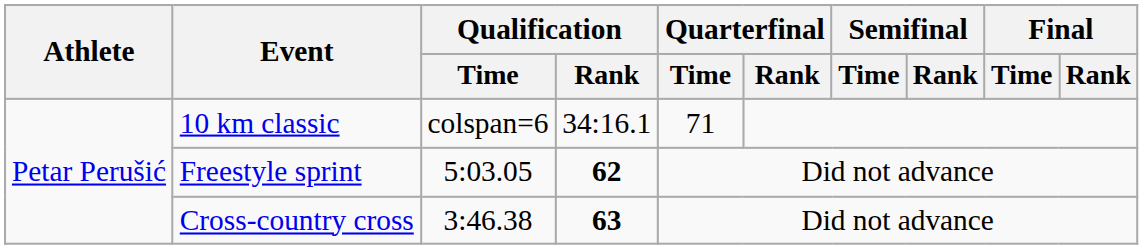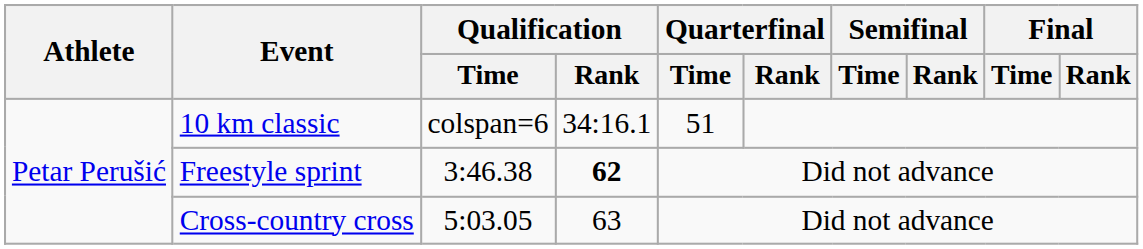10 km classic | Quarterfinal / Time: 71 -> 51
Freestyle sprint | Qualification / Time: 5:03.05 -> 3:46.38
Cross-country cross | Qualification / Time: 3:46.38 -> 5:03.05
Cross-country cross | Qualification / Rank: bold -> normal
